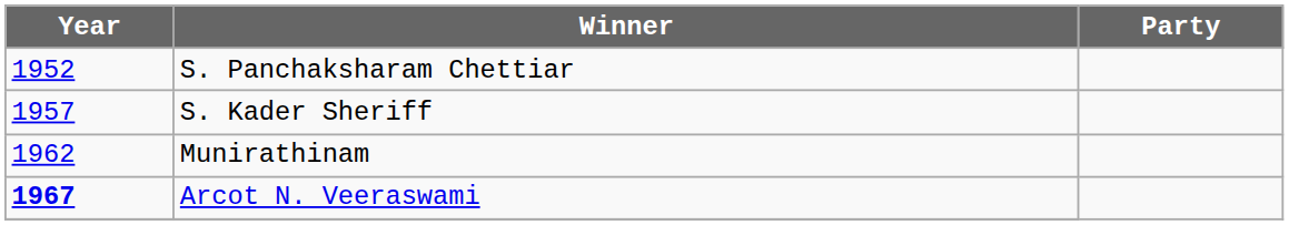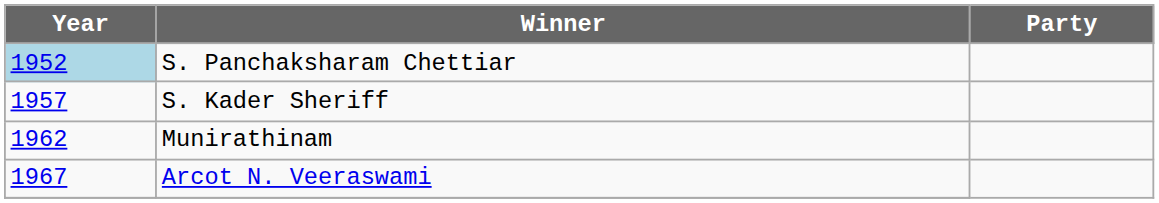S. Panchaksharam Chettiar | Year: no background -> lightblue background
Arcot N. Veeraswami | Year: bold -> normal
